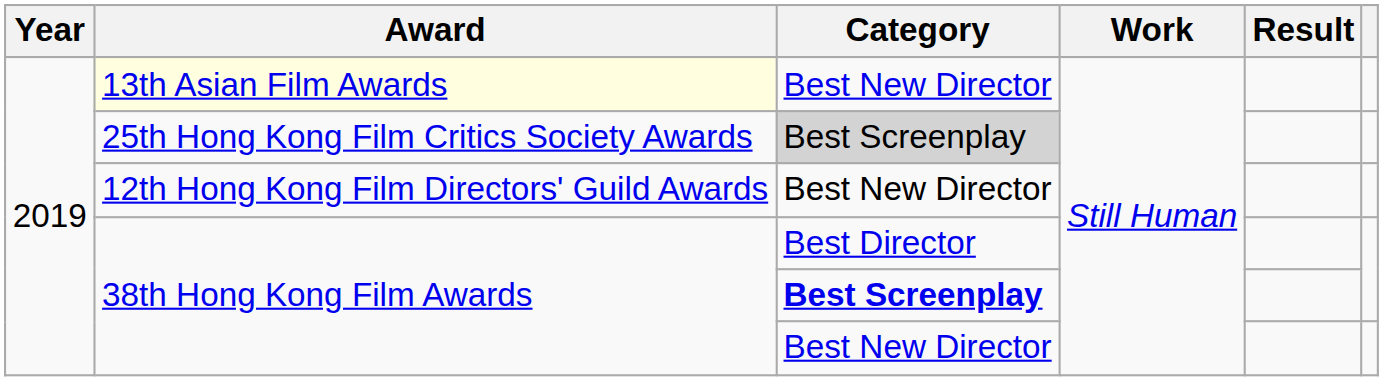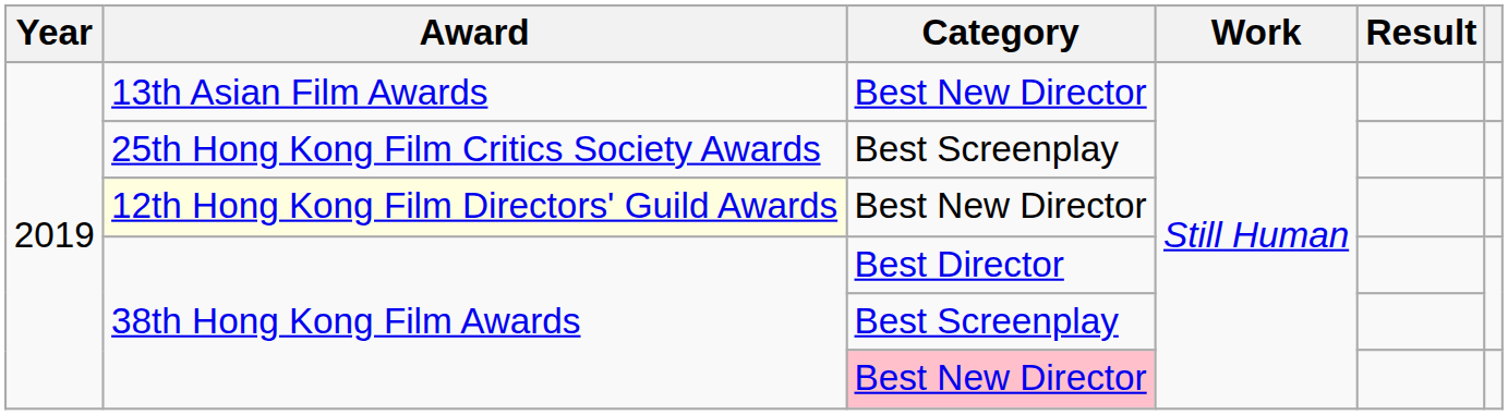13th Asian Film Awards | Award: lightyellow background -> no background
25th Hong Kong Film Critics Society Awards | Category: lightgrey background -> no background
12th Hong Kong Film Directors' Guild Awards | Award: no background -> lightyellow background
38th Hong Kong Film Awards / Best Screenplay | Category: bold -> normal
38th Hong Kong Film Awards / Best New Director | Category: no background -> pink background
